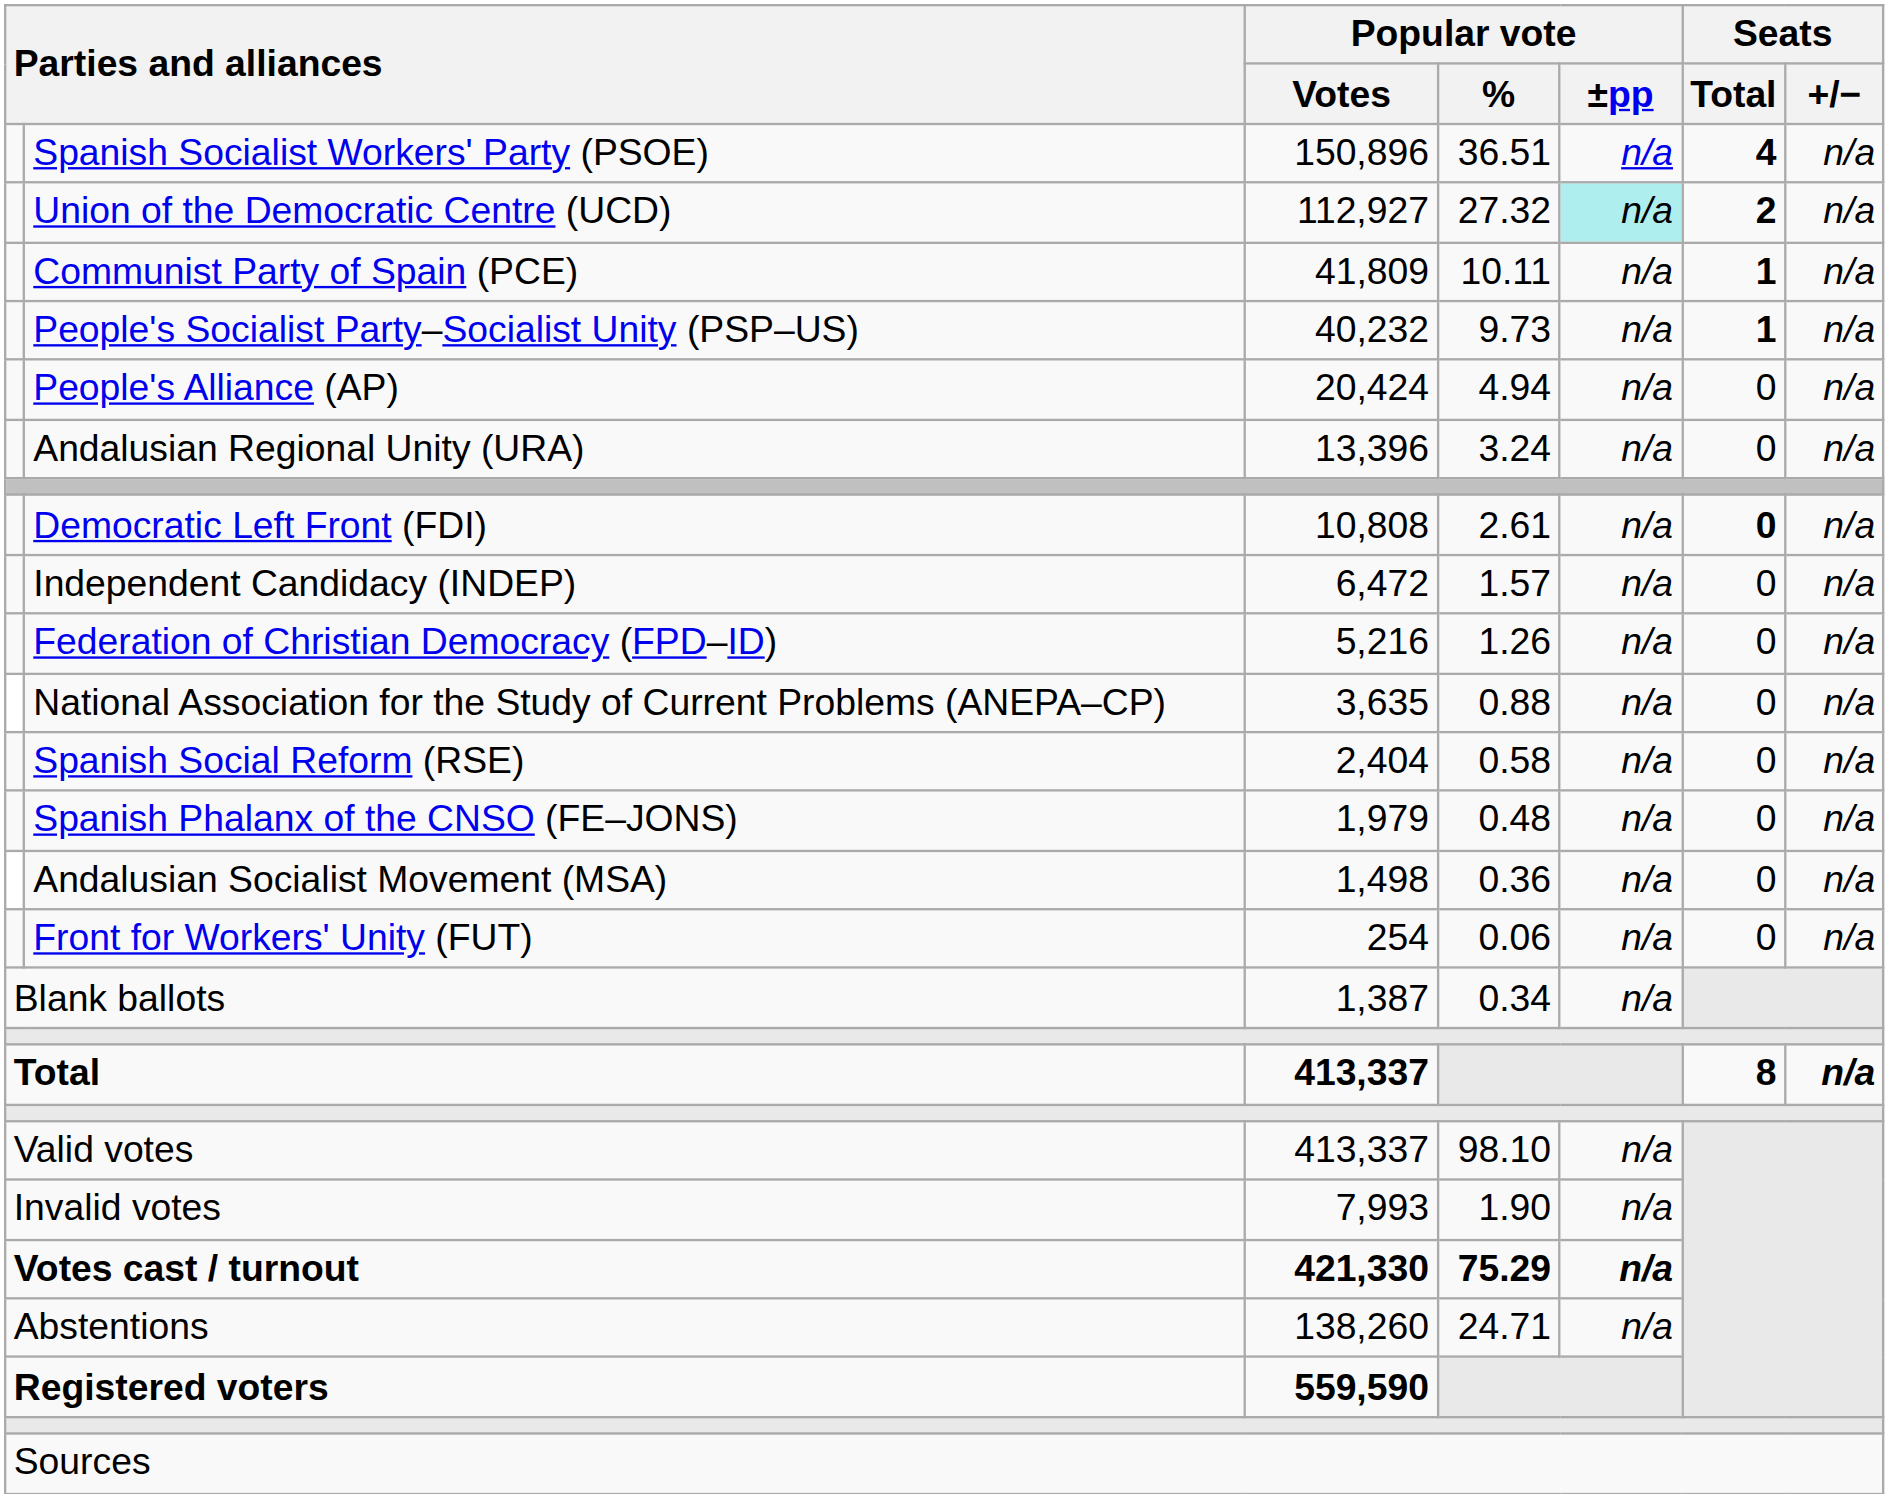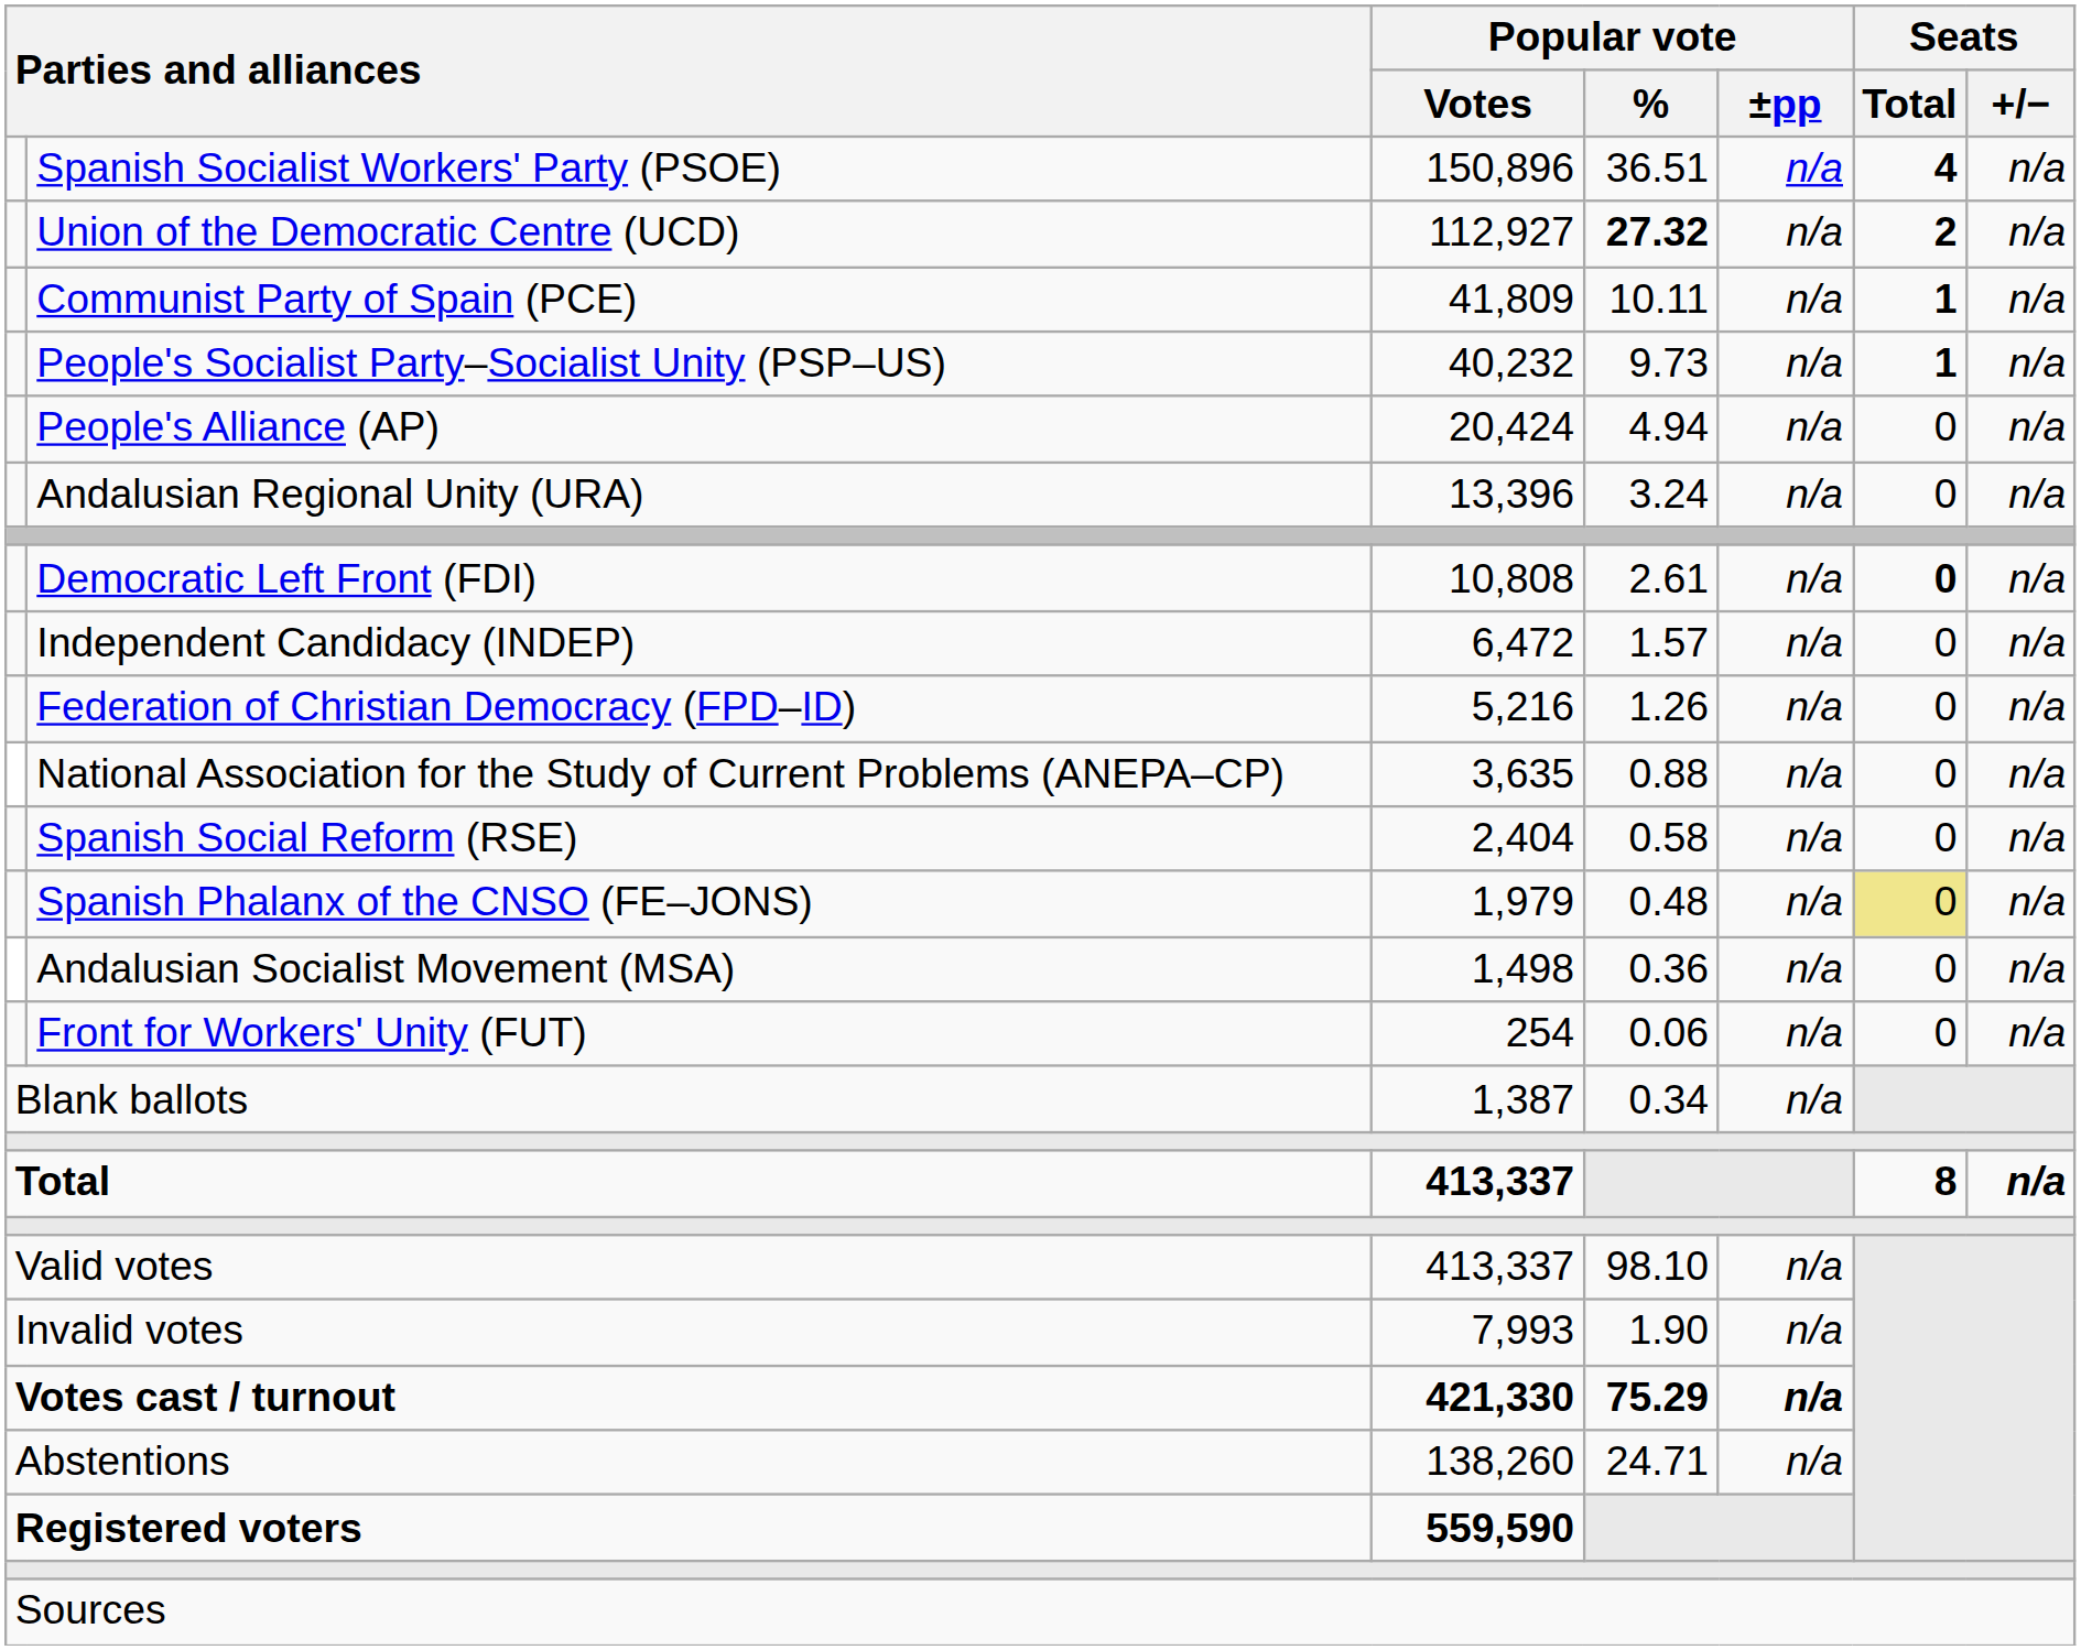Union of the Democratic Centre (UCD) | Popular vote / %: normal -> bold
Union of the Democratic Centre (UCD) | Popular vote / ±pp: paleturquoise background -> no background
Spanish Phalanx of the CNSO (FE–JONS) | Seats / Total: no background -> khaki background
